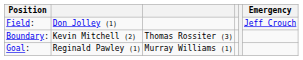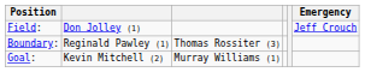Boundary: | column 2: Kevin Mitchell (2) -> Reginald Pawley (1)
Goal: | column 2: Reginald Pawley (1) -> Kevin Mitchell (2)
